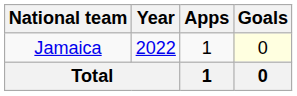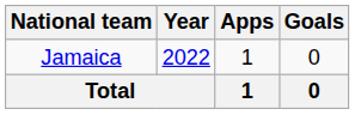Jamaica | Goals: lightyellow background -> no background
